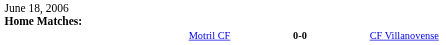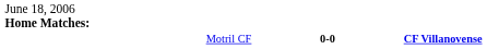Motril CF | column 3: normal -> bold
